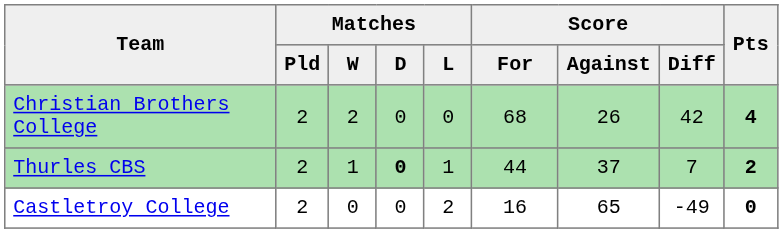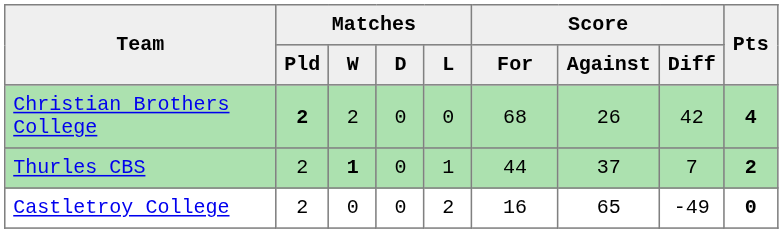Christian Brothers College | Matches / Pld: normal -> bold
Thurles CBS | Matches / W: normal -> bold
Thurles CBS | Matches / D: bold -> normal
